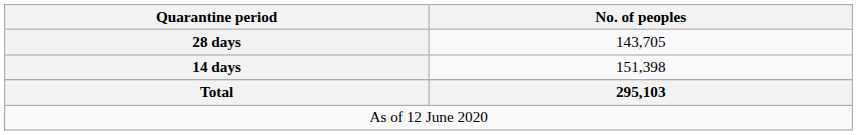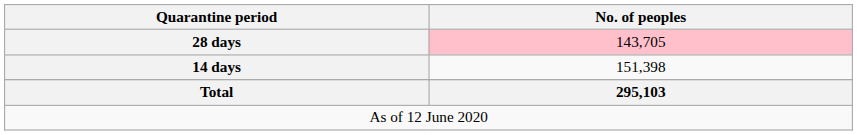28 days | No. of peoples: no background -> pink background
